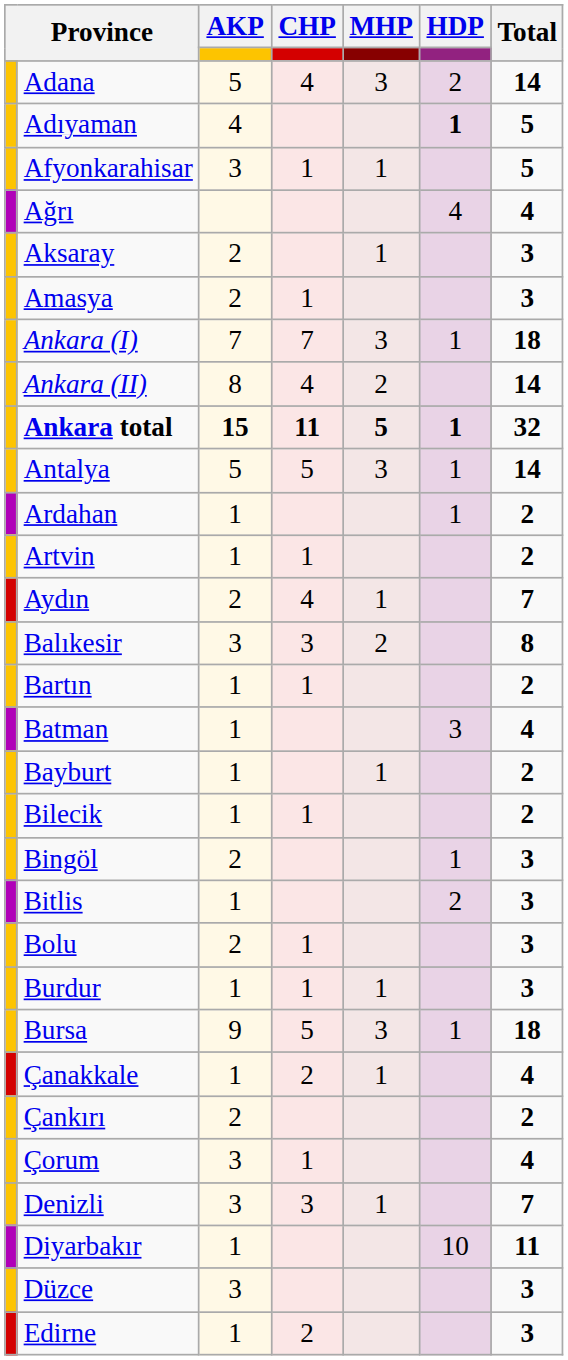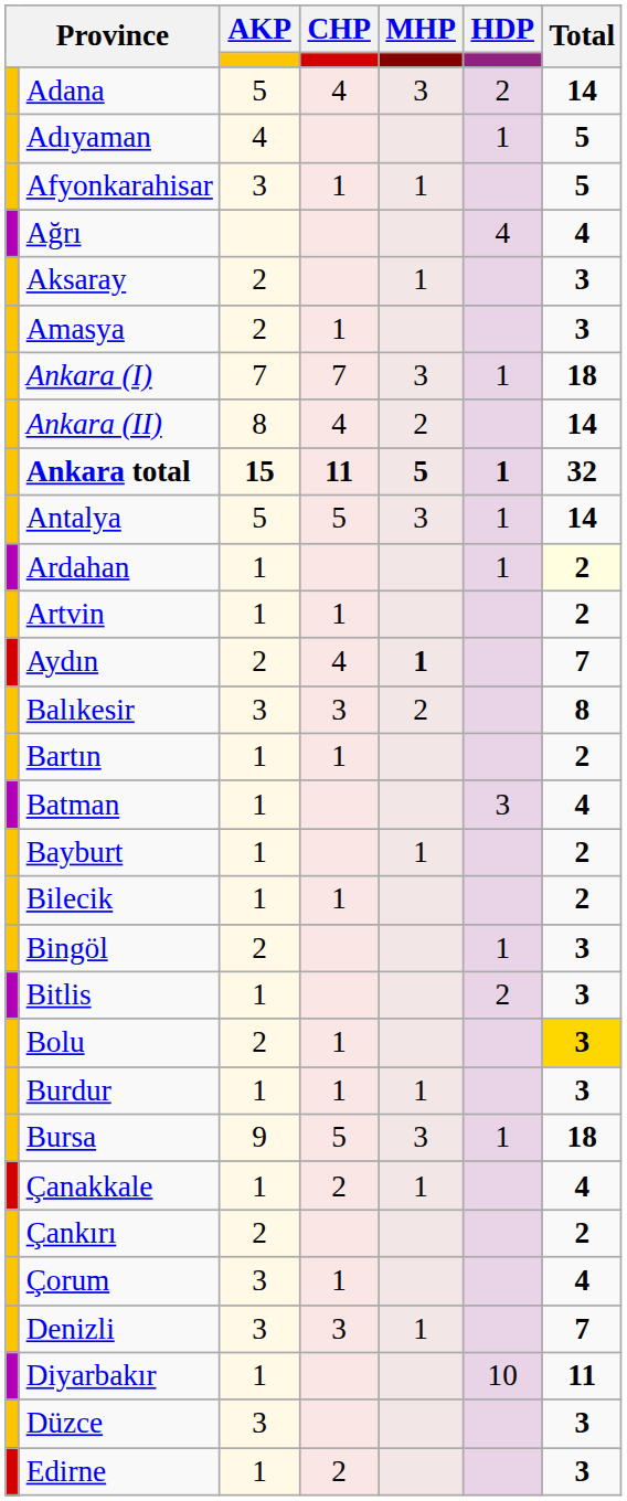Adıyaman | HDP: bold -> normal
Ardahan | Total: no background -> lightyellow background
Aydın | MHP: normal -> bold
Bolu | Total: no background -> gold background
